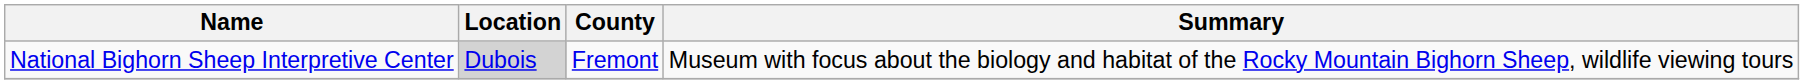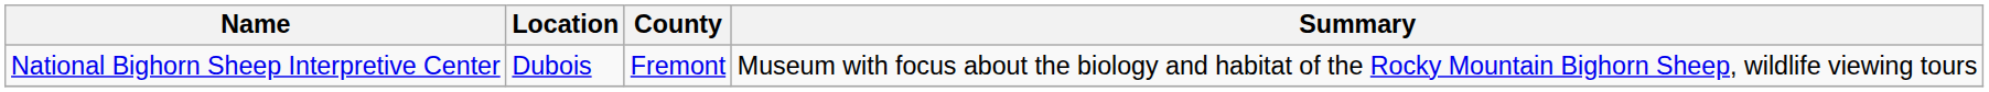National Bighorn Sheep Interpretive Center | Location: lightgrey background -> no background
